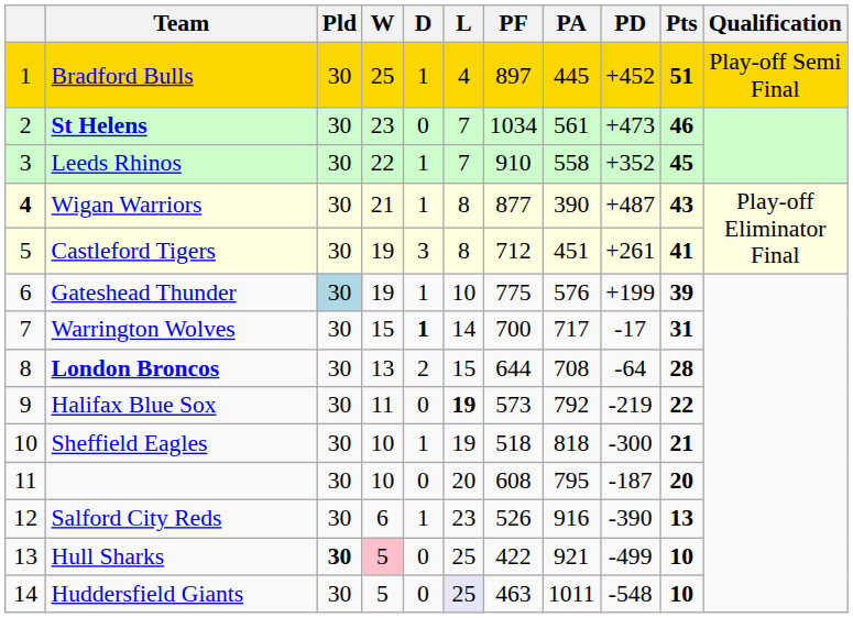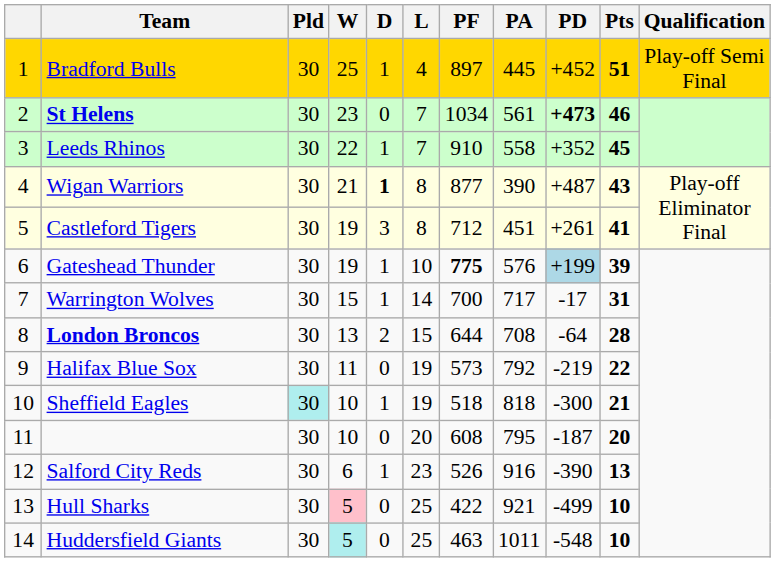St Helens | PD: normal -> bold
Wigan Warriors | column 1: bold -> normal
Wigan Warriors | D: normal -> bold
Gateshead Thunder | Pld: lightblue background -> no background
Gateshead Thunder | PF: normal -> bold
Gateshead Thunder | PD: no background -> lightblue background
Warrington Wolves | D: bold -> normal
Halifax Blue Sox | L: bold -> normal
Sheffield Eagles | Pld: no background -> paleturquoise background
Hull Sharks | Pld: bold -> normal
Huddersfield Giants | W: no background -> paleturquoise background
Huddersfield Giants | L: lavender background -> no background
